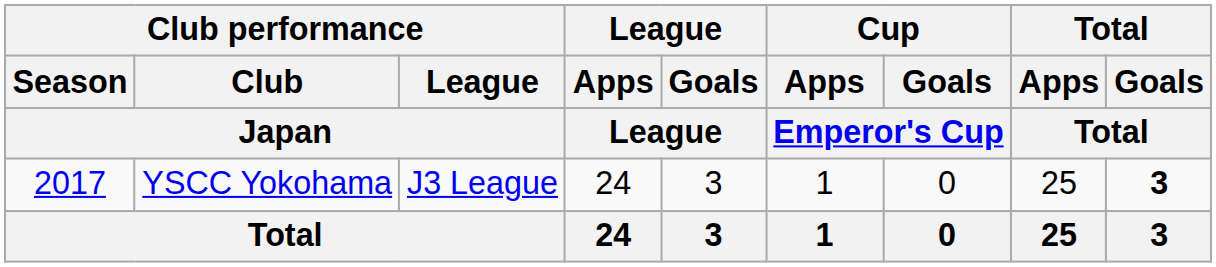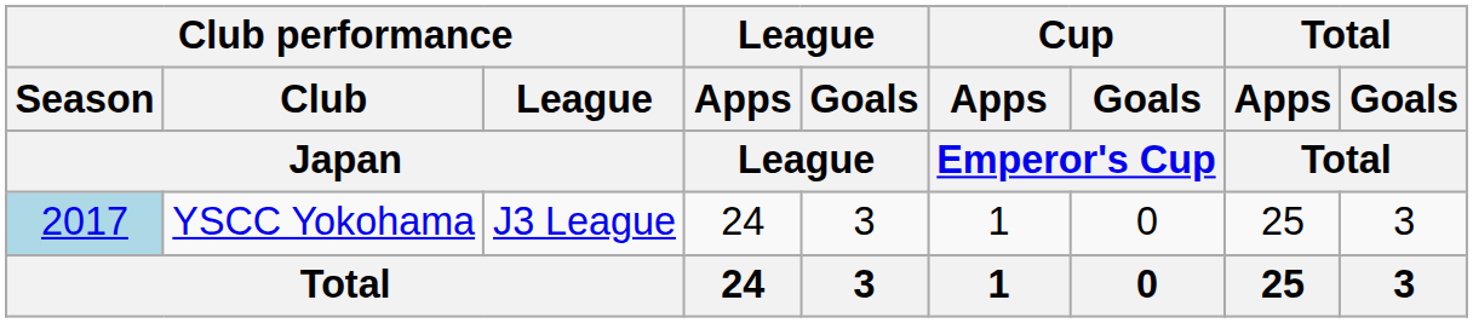YSCC Yokohama | Club performance / Season / Japan: no background -> lightblue background
YSCC Yokohama | Total / Goals / Total: bold -> normal
